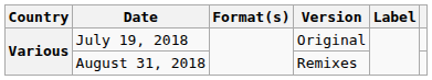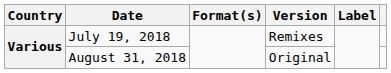July 19, 2018 | Version: Original -> Remixes
August 31, 2018 | Version: Remixes -> Original
